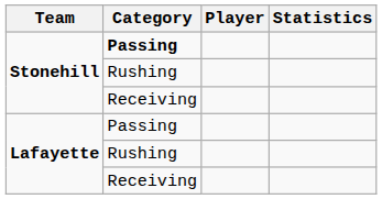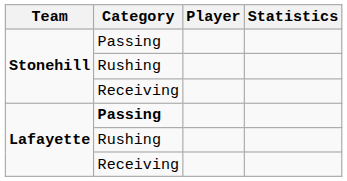Stonehill / Passing | Category: bold -> normal
Lafayette / Passing | Category: normal -> bold
